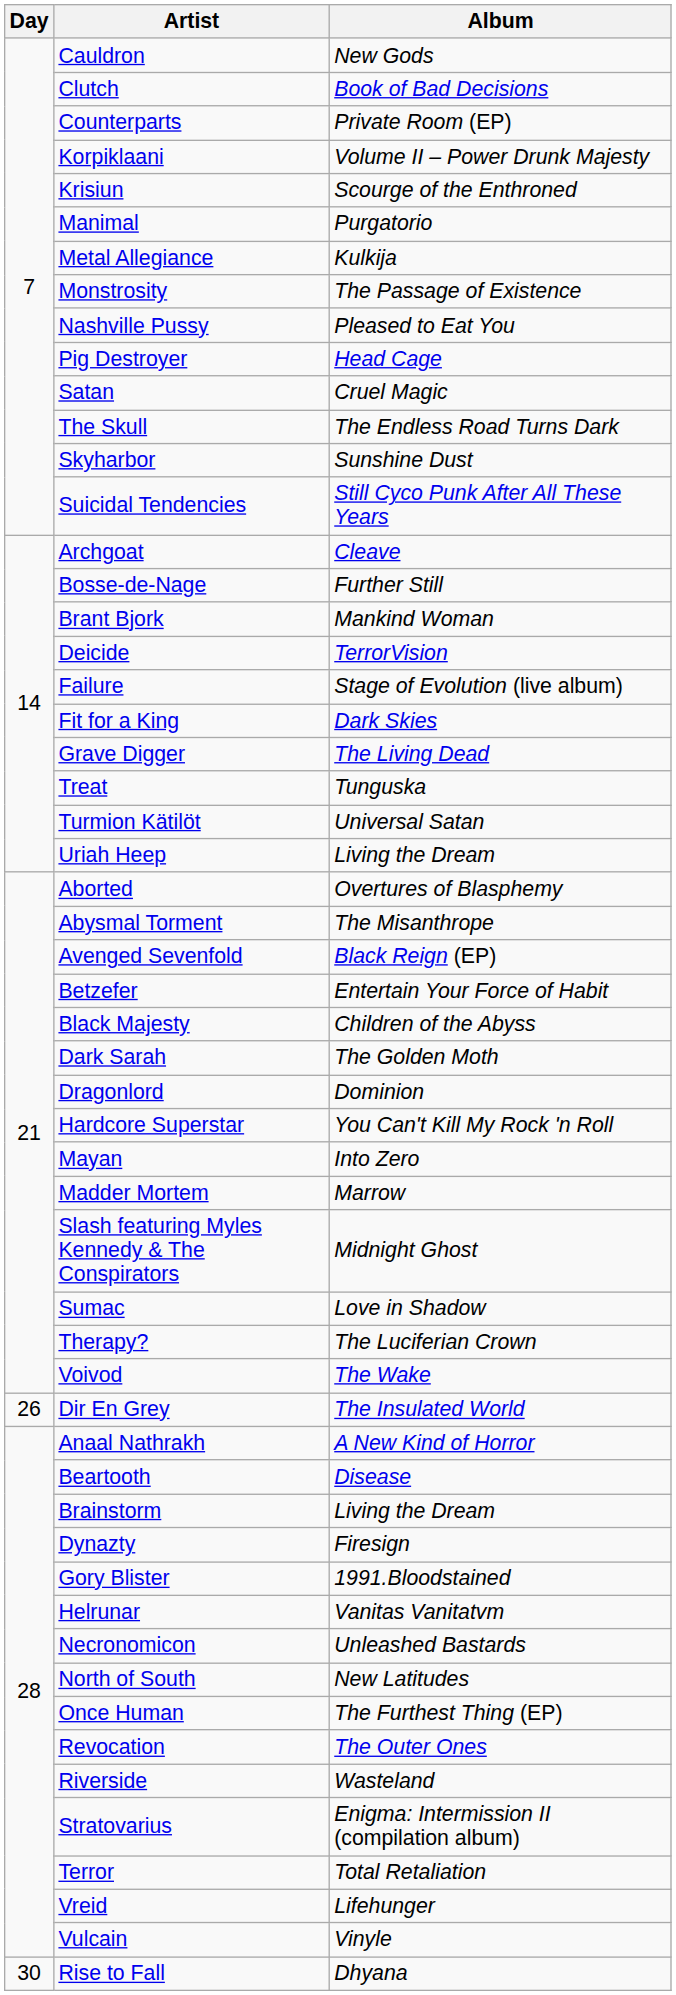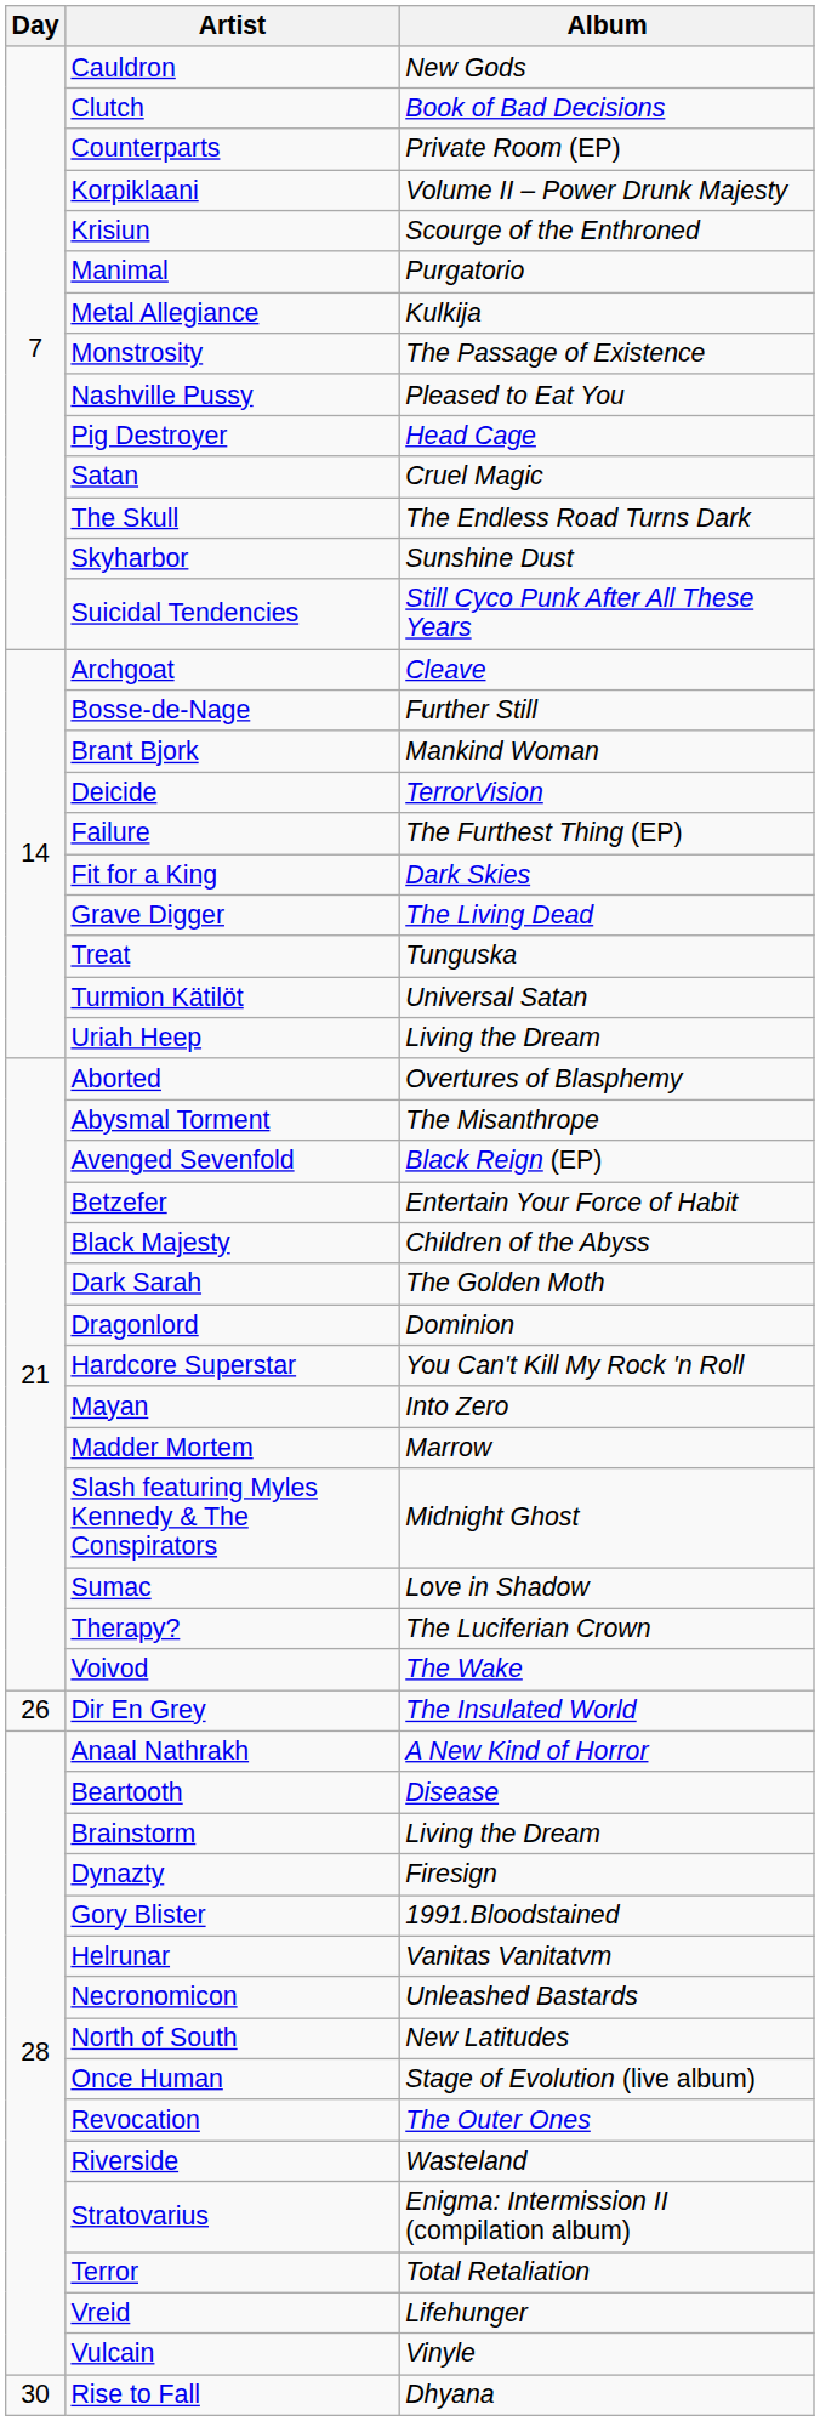Failure | Album: Stage of Evolution (live album) -> The Furthest Thing (EP)
Once Human | Album: The Furthest Thing (EP) -> Stage of Evolution (live album)
